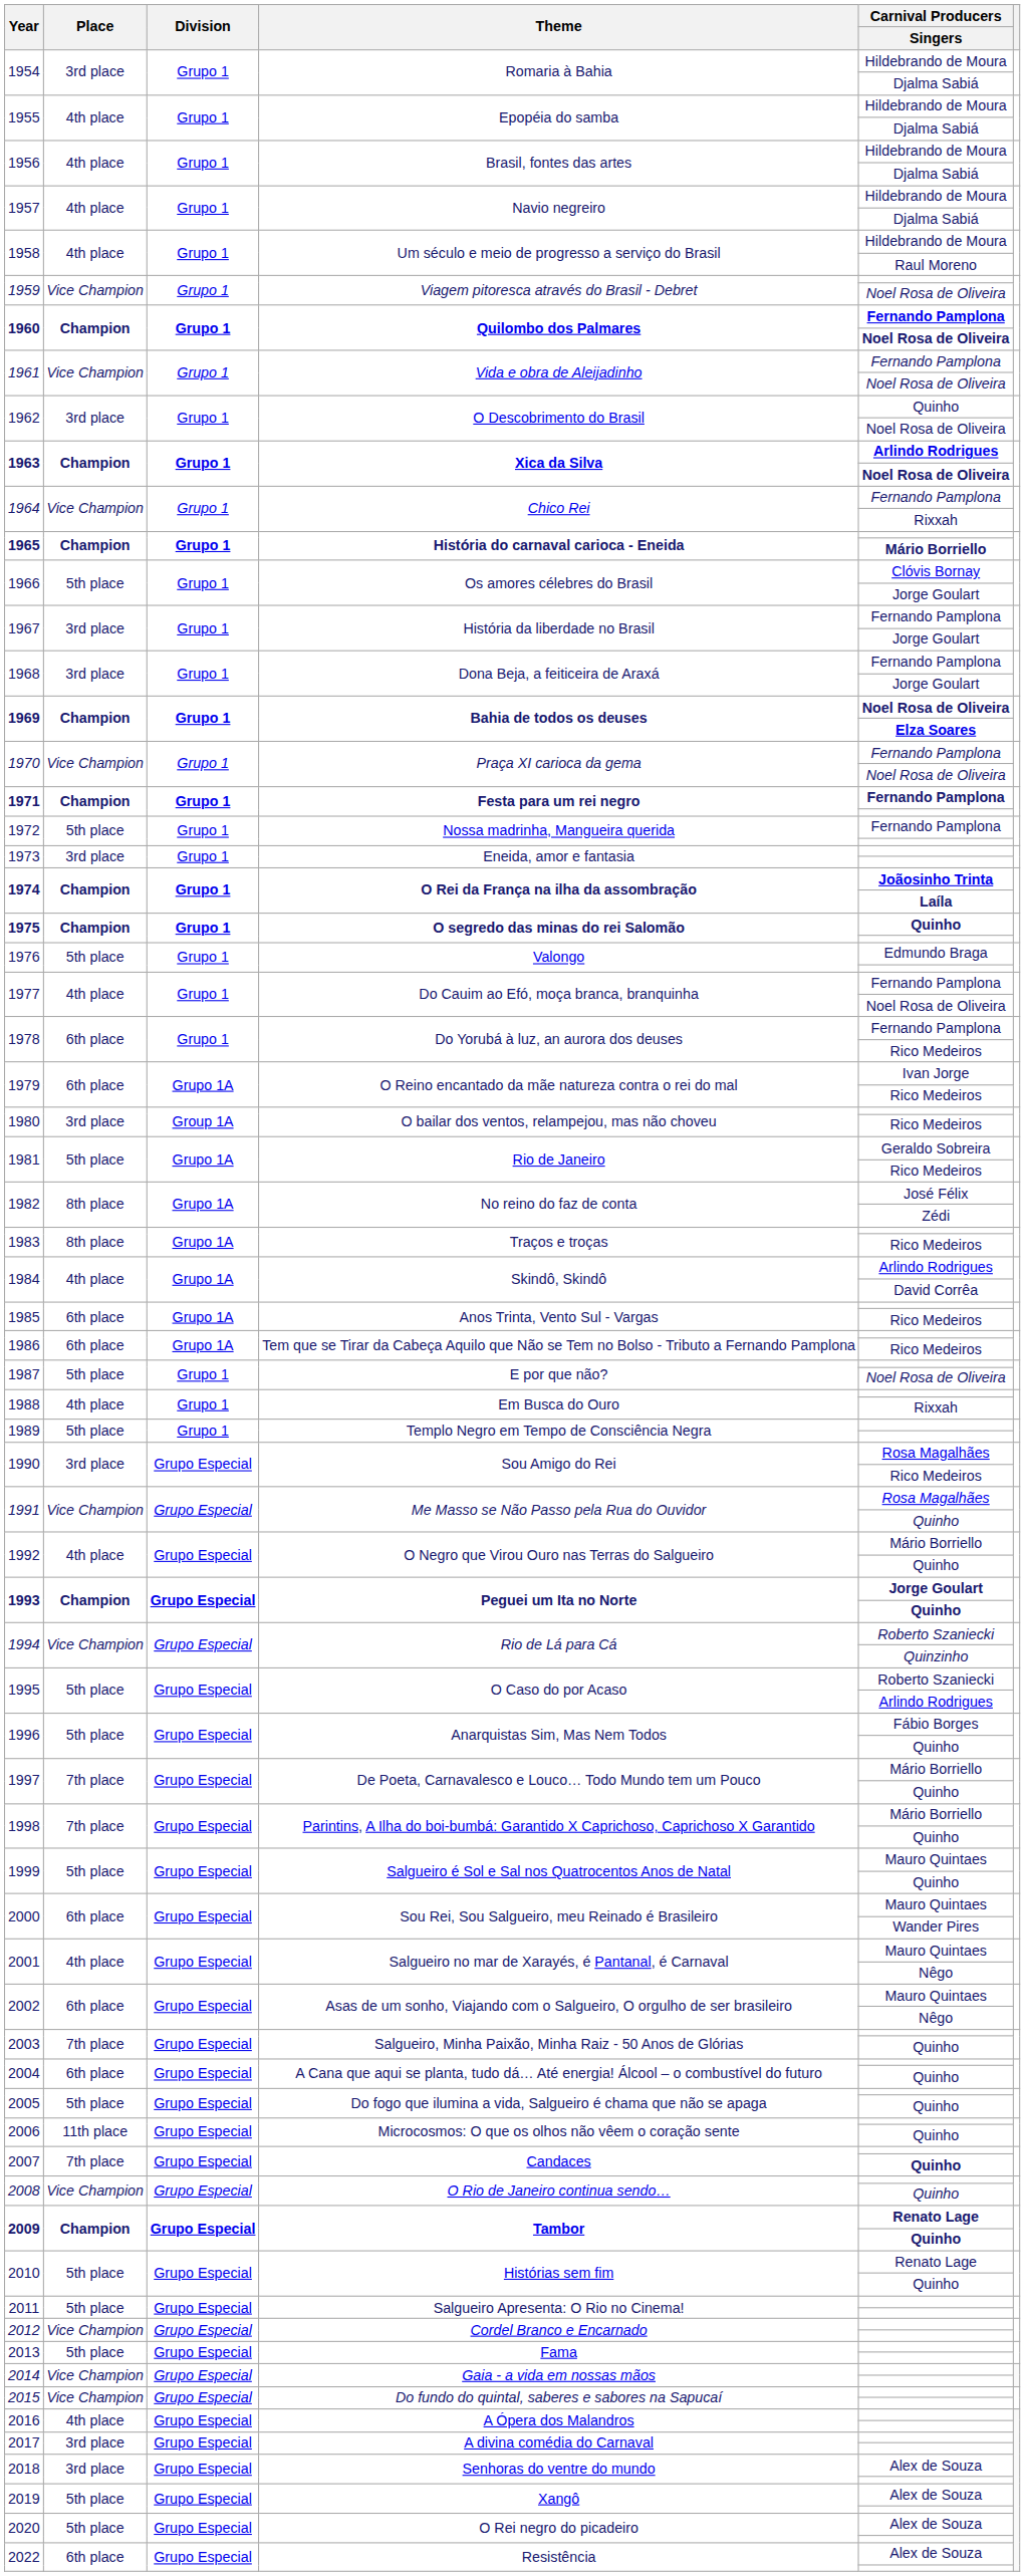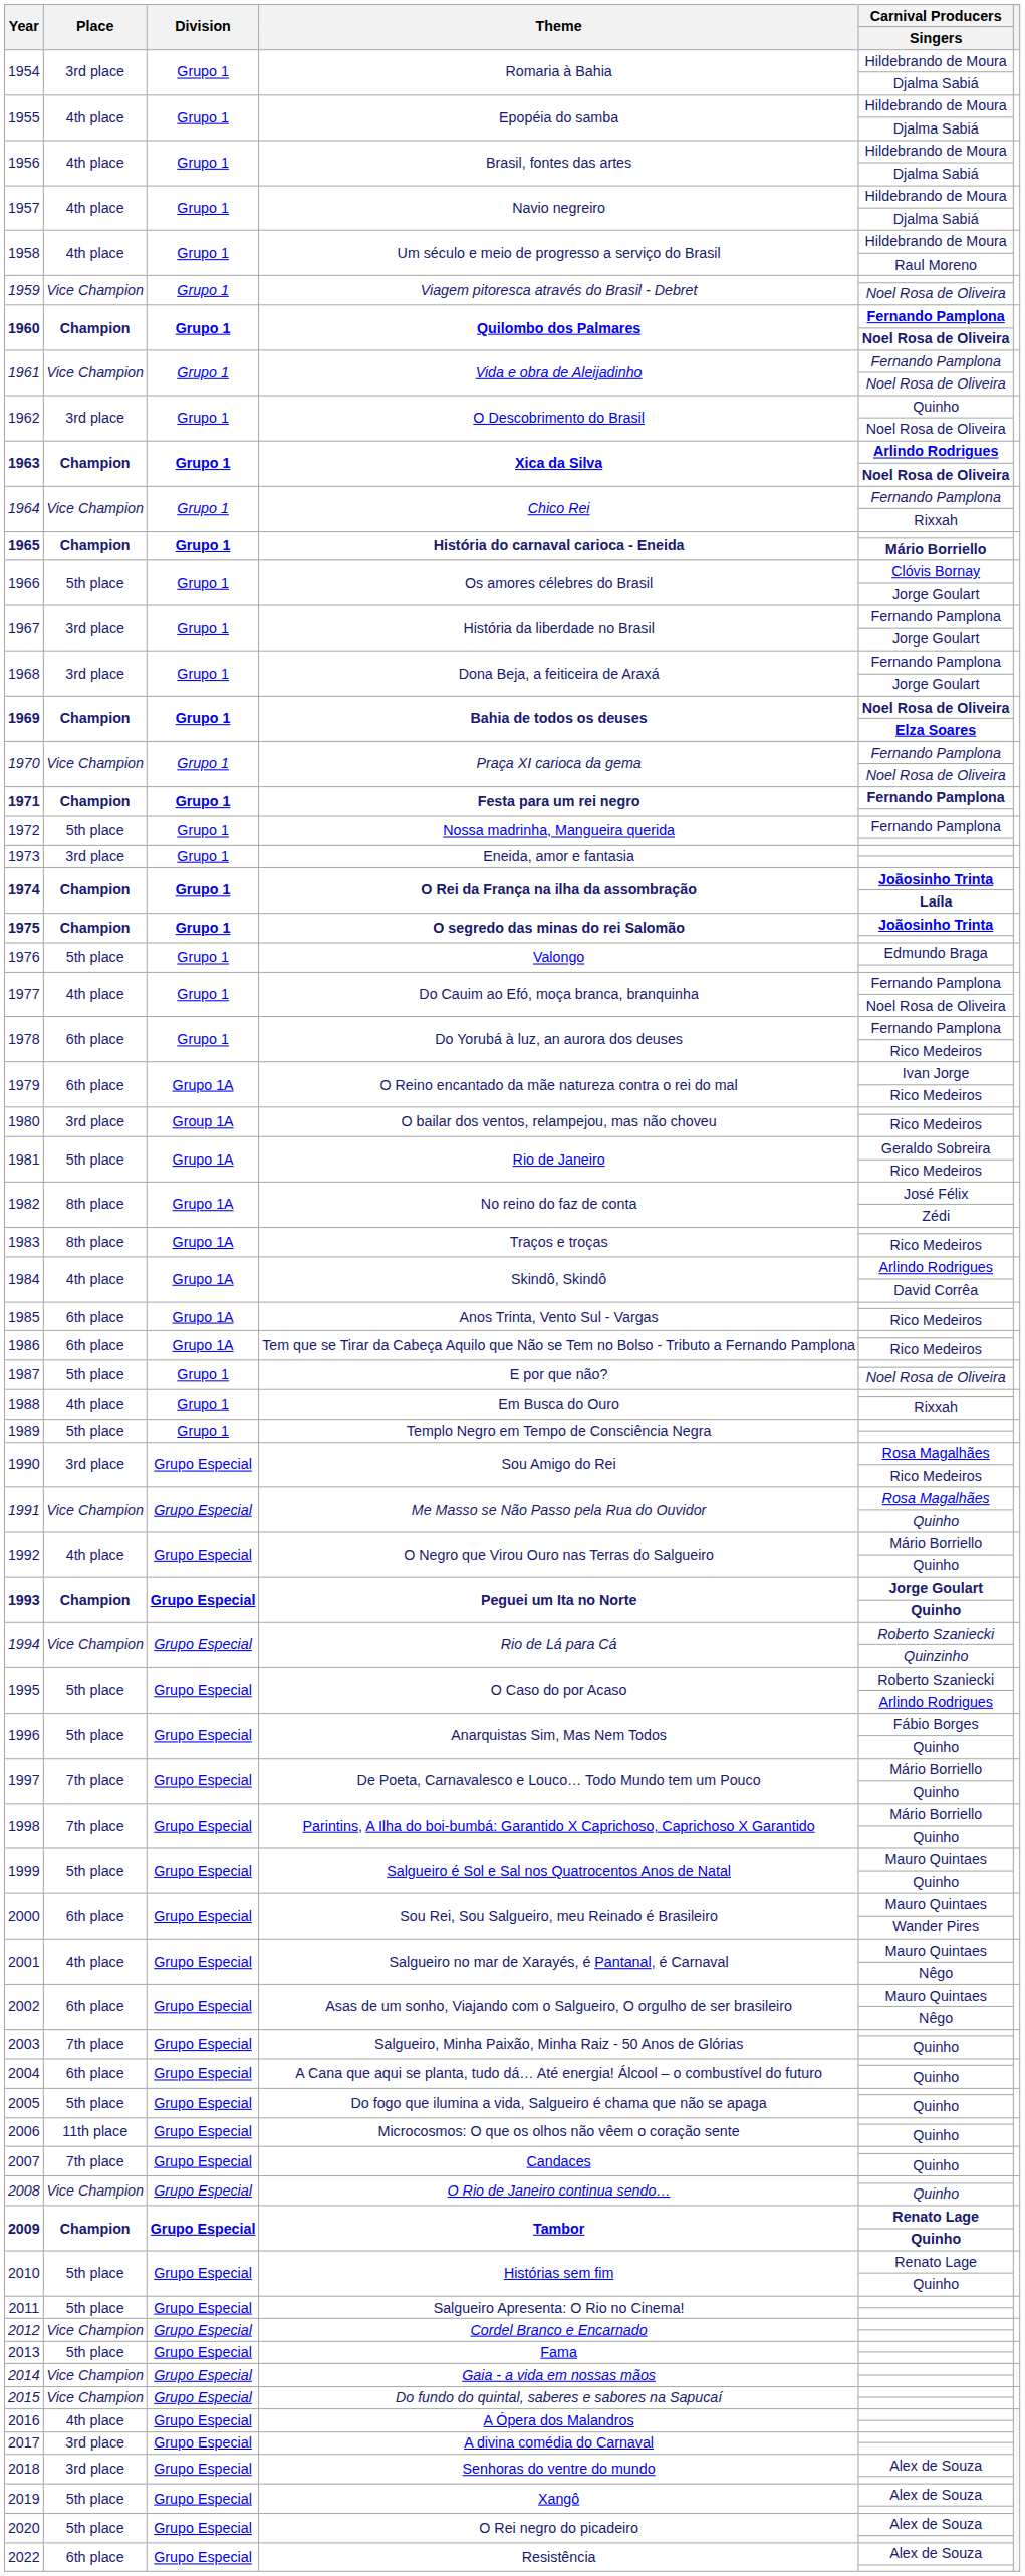row 45 | Carnival Producers / Singers: Quinho -> Joãosinho Trinta
row 110 | Carnival Producers / Singers: bold -> normal
